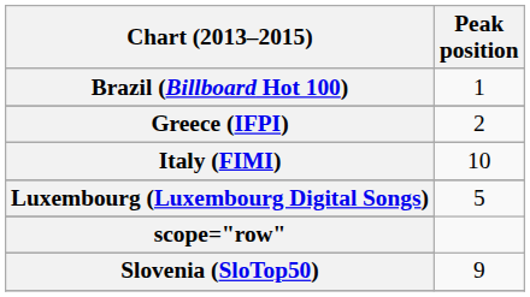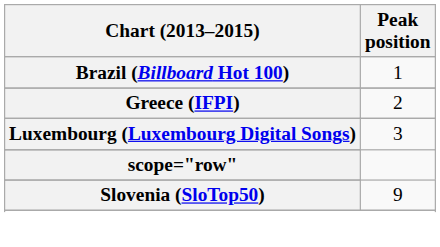- row: Italy (FIMI) | 10
Luxembourg (Luxembourg Digital Songs) | Peak position: 5 -> 3
